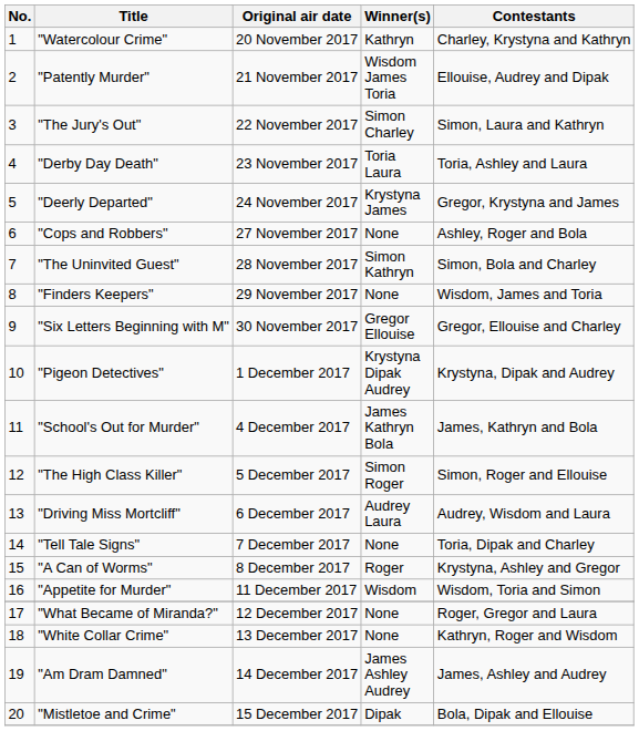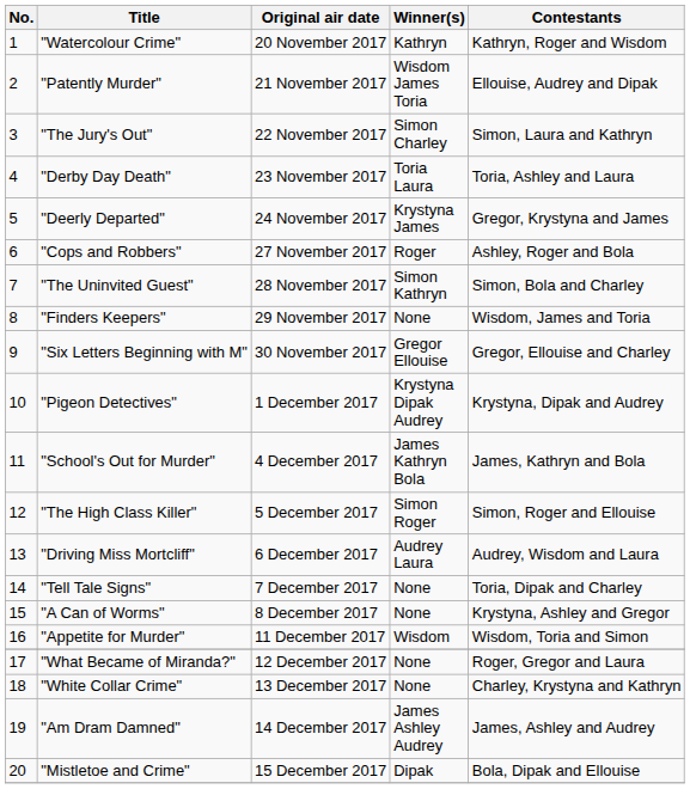"Watercolour Crime" | Contestants: Charley, Krystyna and Kathryn -> Kathryn, Roger and Wisdom
"Cops and Robbers" | Winner(s): None -> Roger
"A Can of Worms" | Winner(s): Roger -> None
"White Collar Crime" | Contestants: Kathryn, Roger and Wisdom -> Charley, Krystyna and Kathryn
